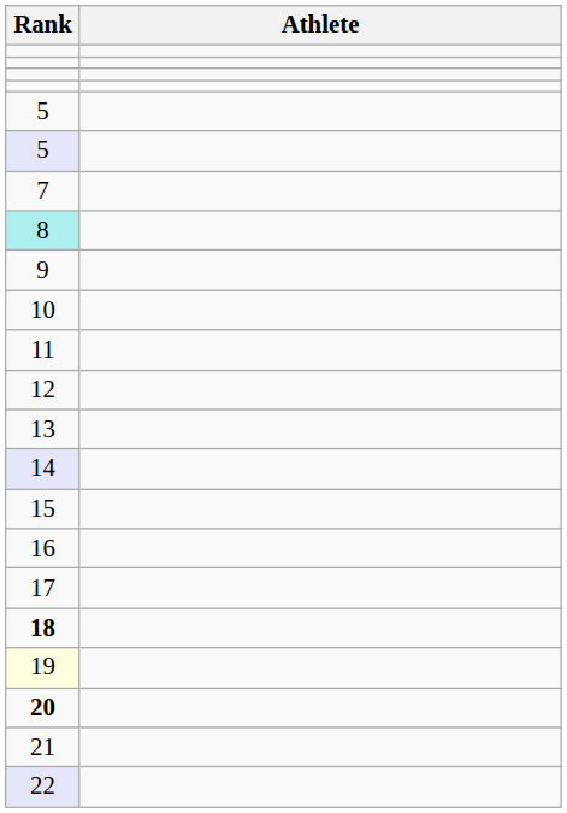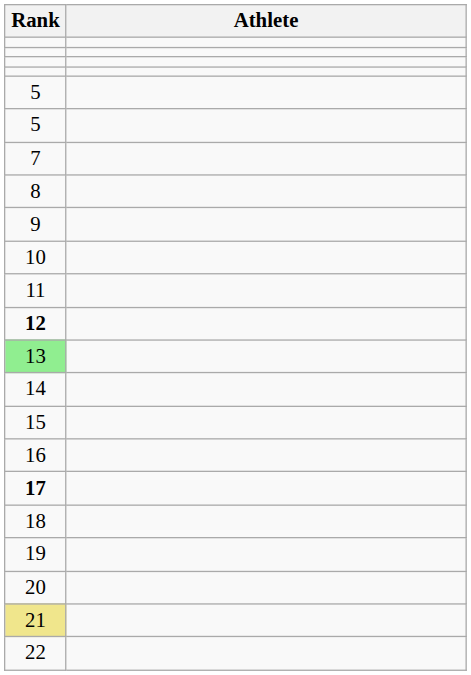row 7 | Rank: lavender background -> no background
row 9 | Rank: paleturquoise background -> no background
row 13 | Rank: normal -> bold
row 14 | Rank: no background -> lightgreen background
row 15 | Rank: lavender background -> no background
row 18 | Rank: normal -> bold
row 19 | Rank: bold -> normal
row 20 | Rank: lightyellow background -> no background
row 21 | Rank: bold -> normal
row 22 | Rank: no background -> khaki background
row 23 | Rank: lavender background -> no background
